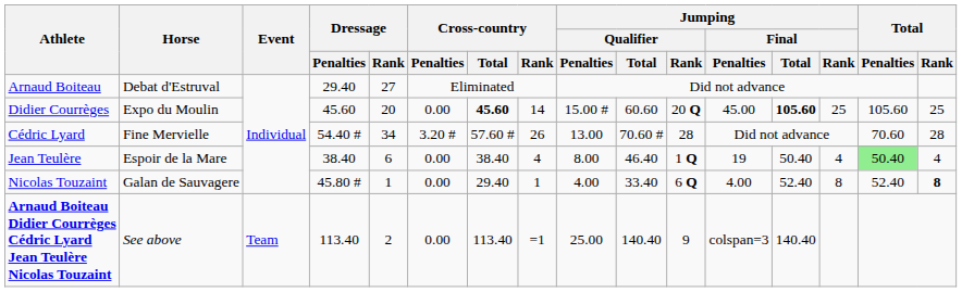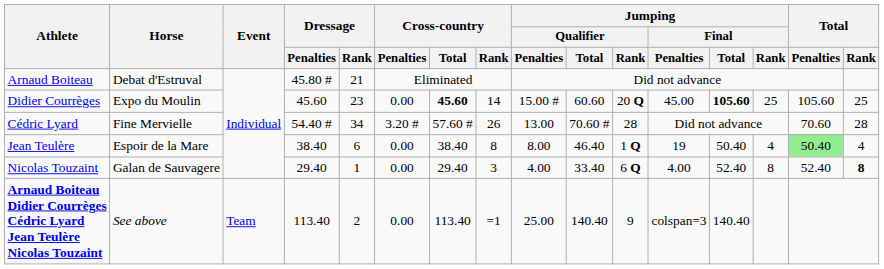Arnaud Boiteau | Dressage / Penalties: 29.40 -> 45.80 #
Arnaud Boiteau | Dressage / Rank: 27 -> 21
Didier Courrèges | Dressage / Rank: 20 -> 23
Jean Teulère | Cross-country / Rank: 4 -> 8
Nicolas Touzaint | Dressage / Penalties: 45.80 # -> 29.40
Nicolas Touzaint | Cross-country / Rank: 1 -> 3
